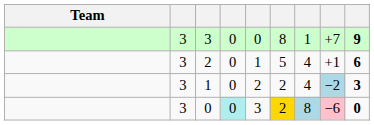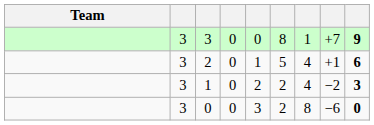row 4 | column 8: lightblue background -> no background
row 5 | column 4: paleturquoise background -> no background
row 5 | column 6: gold background -> no background
row 5 | column 7: lightblue background -> no background
row 5 | column 8: pink background -> no background
